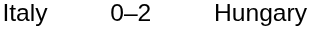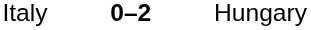Italy | column 2: normal -> bold
